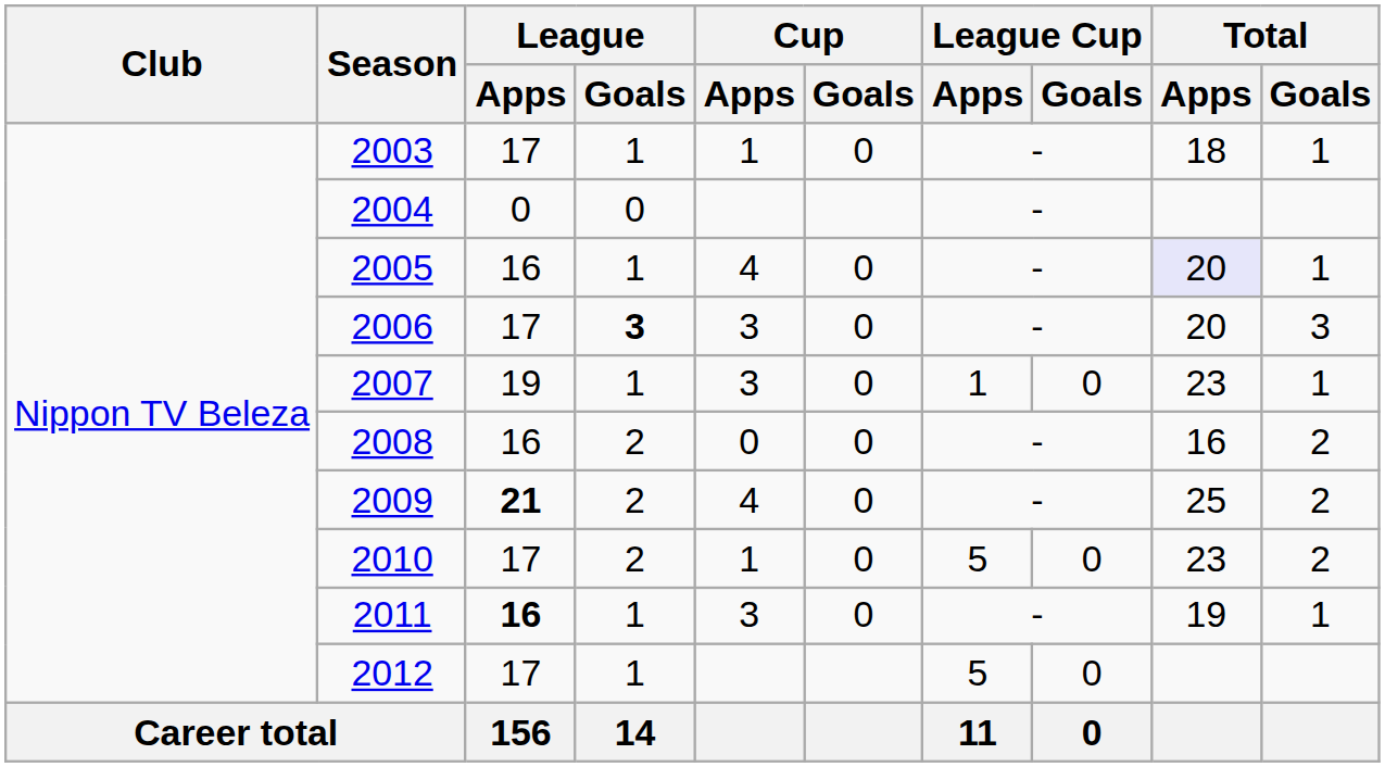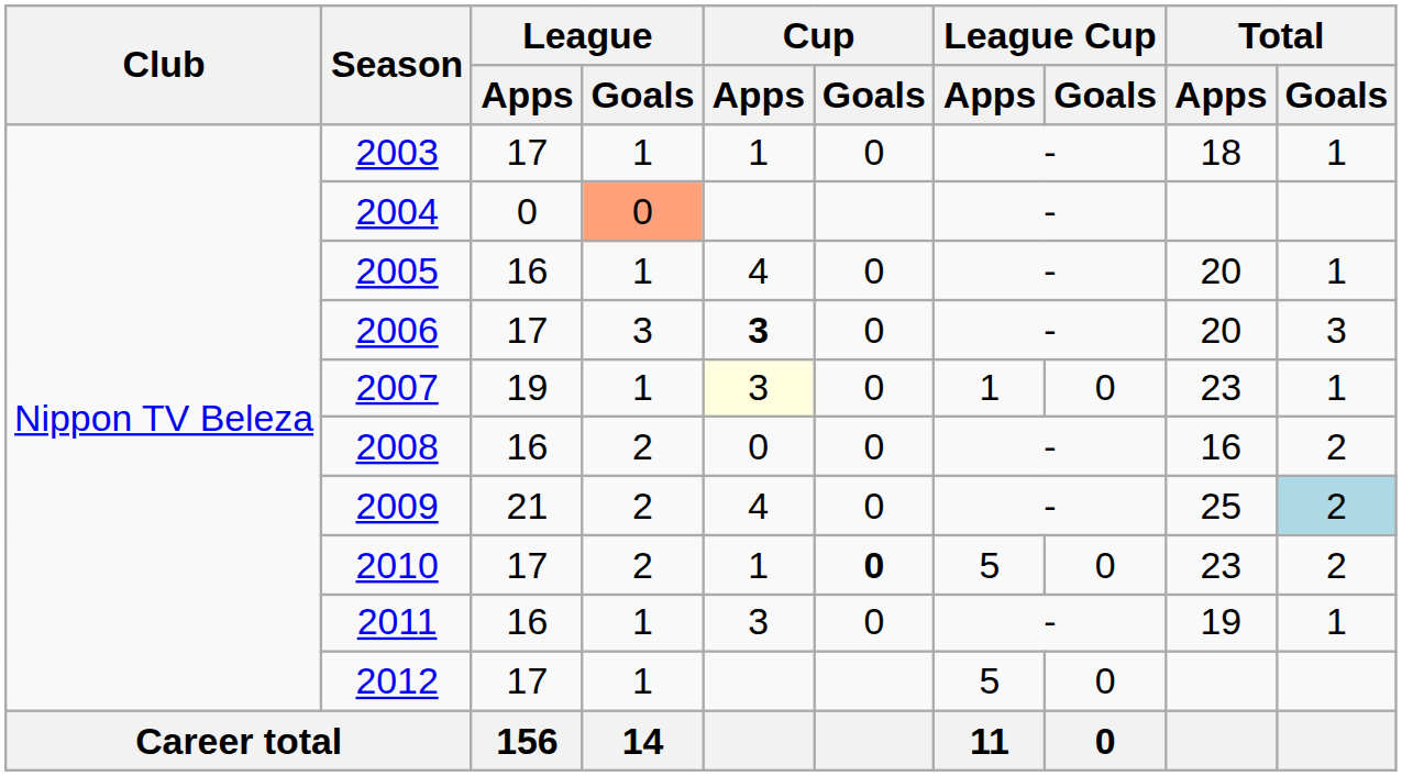2004 | League / Goals: no background -> lightsalmon background
2005 | Total / Apps: lavender background -> no background
2006 | League / Goals: bold -> normal
2006 | Cup / Apps: normal -> bold
2007 | Cup / Apps: no background -> lightyellow background
2009 | League / Apps: bold -> normal
2009 | Total / Goals: no background -> lightblue background
2010 | Cup / Goals: normal -> bold
2011 | League / Apps: bold -> normal
